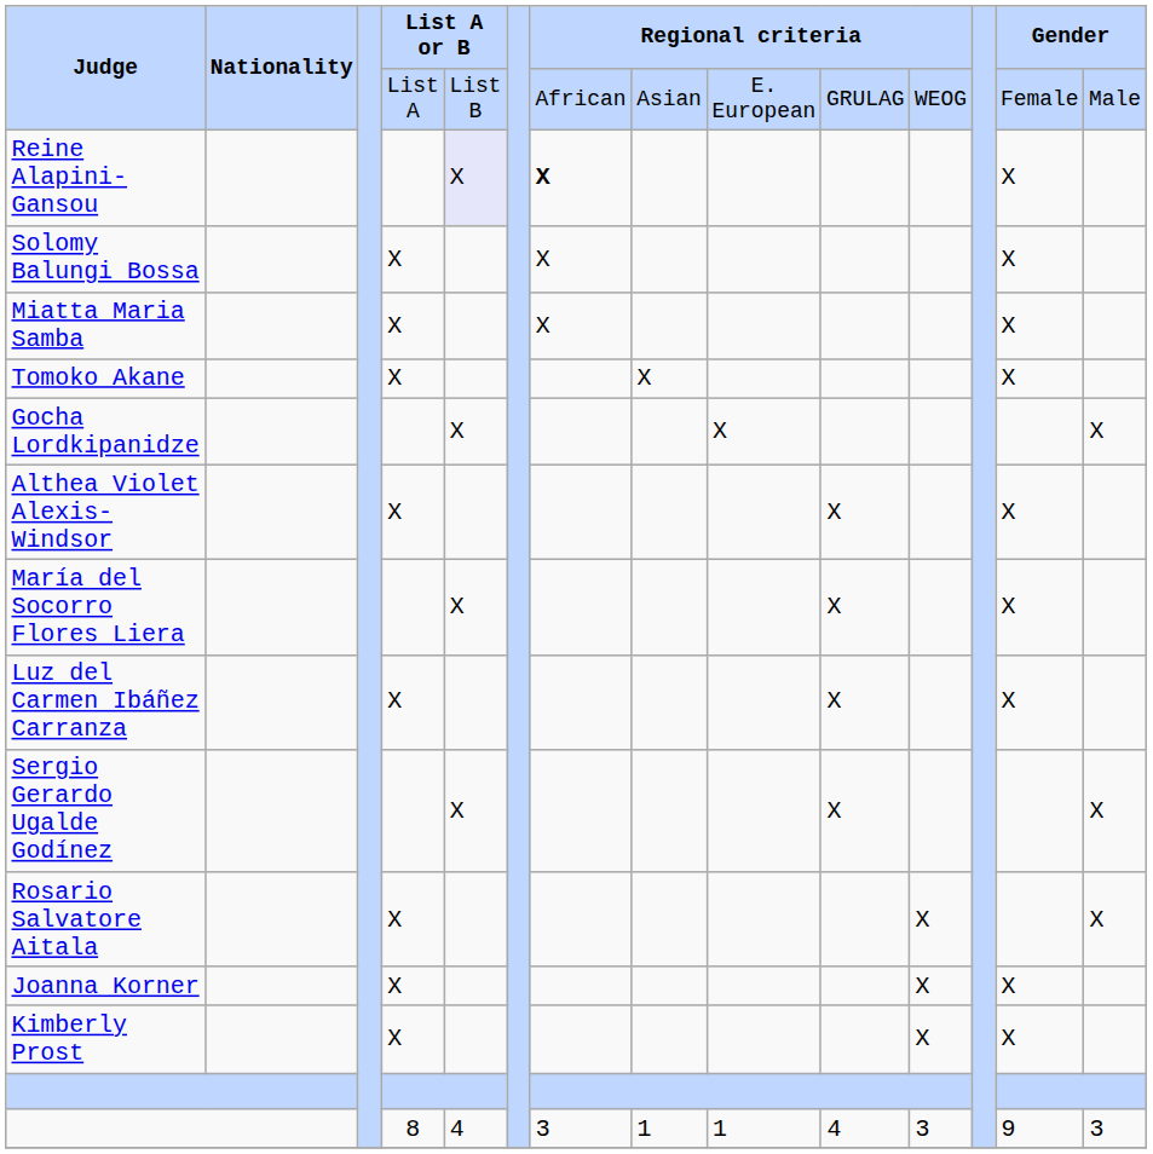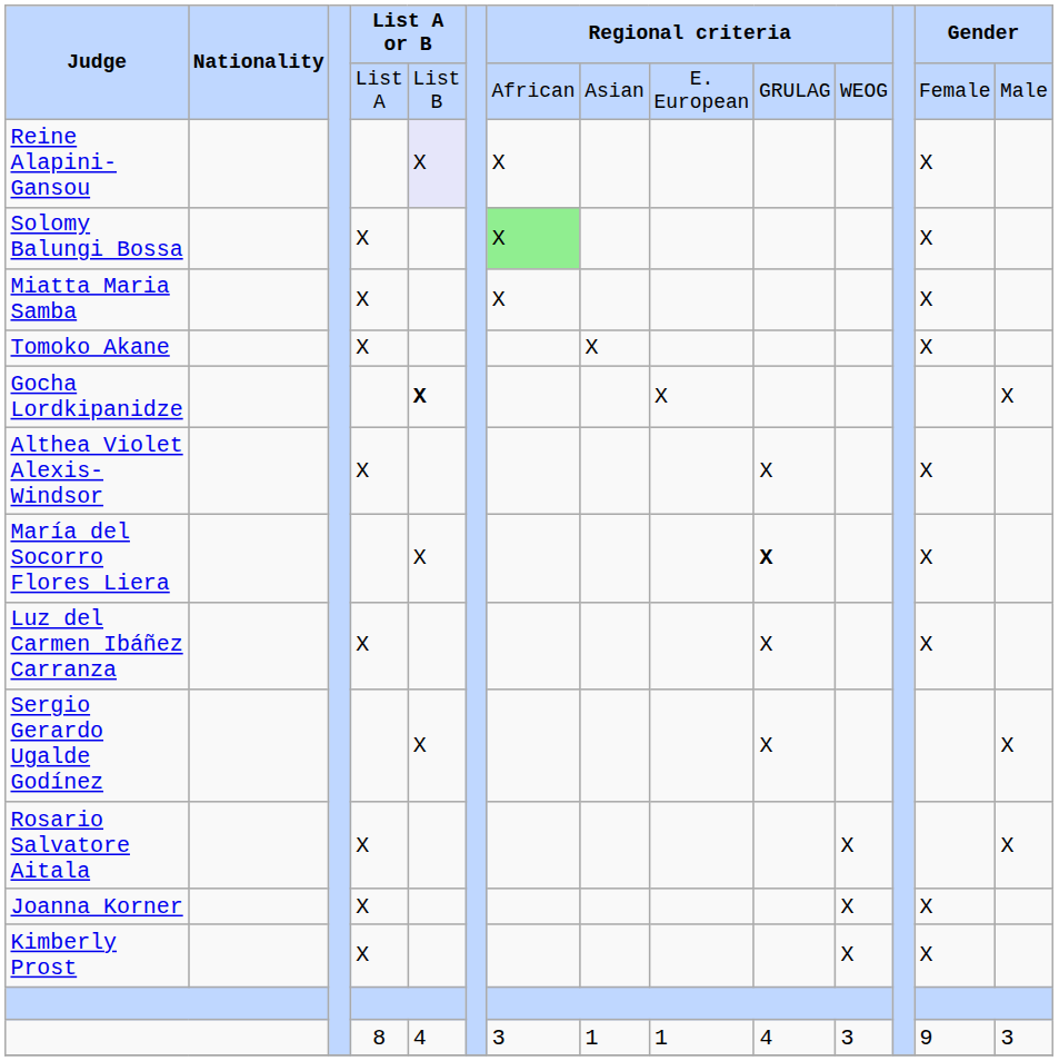Reine Alapini-Gansou | column 7: bold -> normal
Solomy Balungi Bossa | column 7: no background -> lightgreen background
Gocha Lordkipanidze | column 5: normal -> bold
María del Socorro Flores Liera | column 10: normal -> bold
